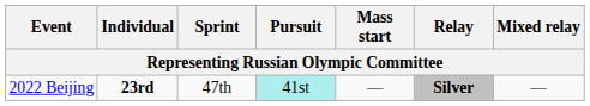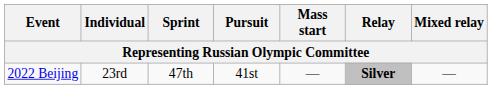2022 Beijing | Individual: bold -> normal
2022 Beijing | Pursuit: paleturquoise background -> no background
